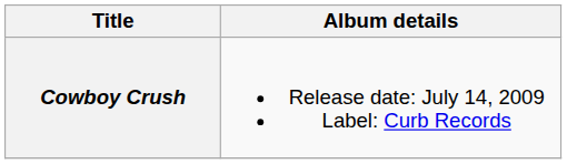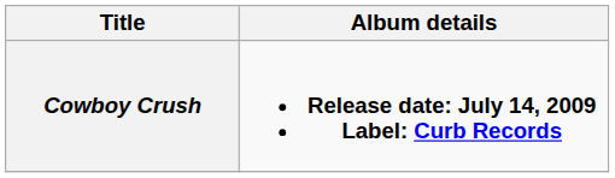Cowboy Crush | Album details: normal -> bold
